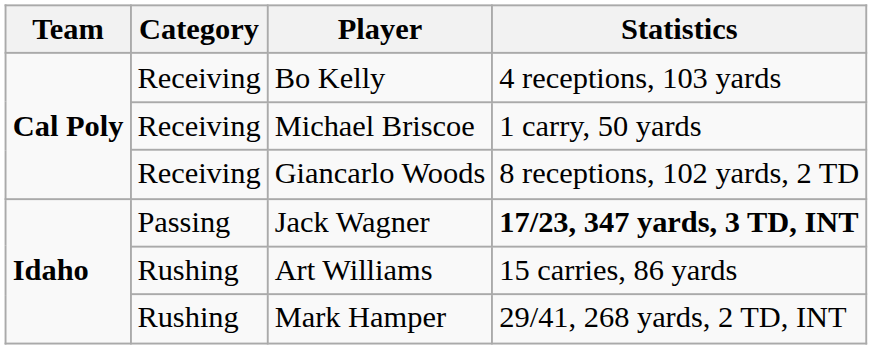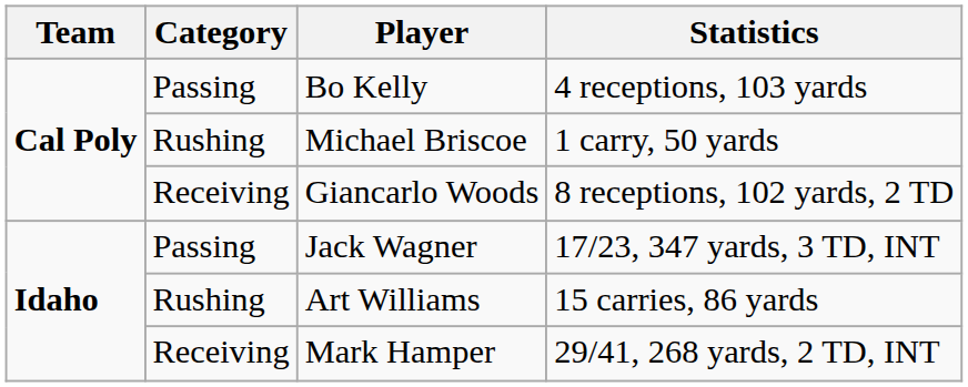Bo Kelly | Category: Receiving -> Passing
Michael Briscoe | Category: Receiving -> Rushing
Jack Wagner | Statistics: bold -> normal
Mark Hamper | Category: Rushing -> Receiving
